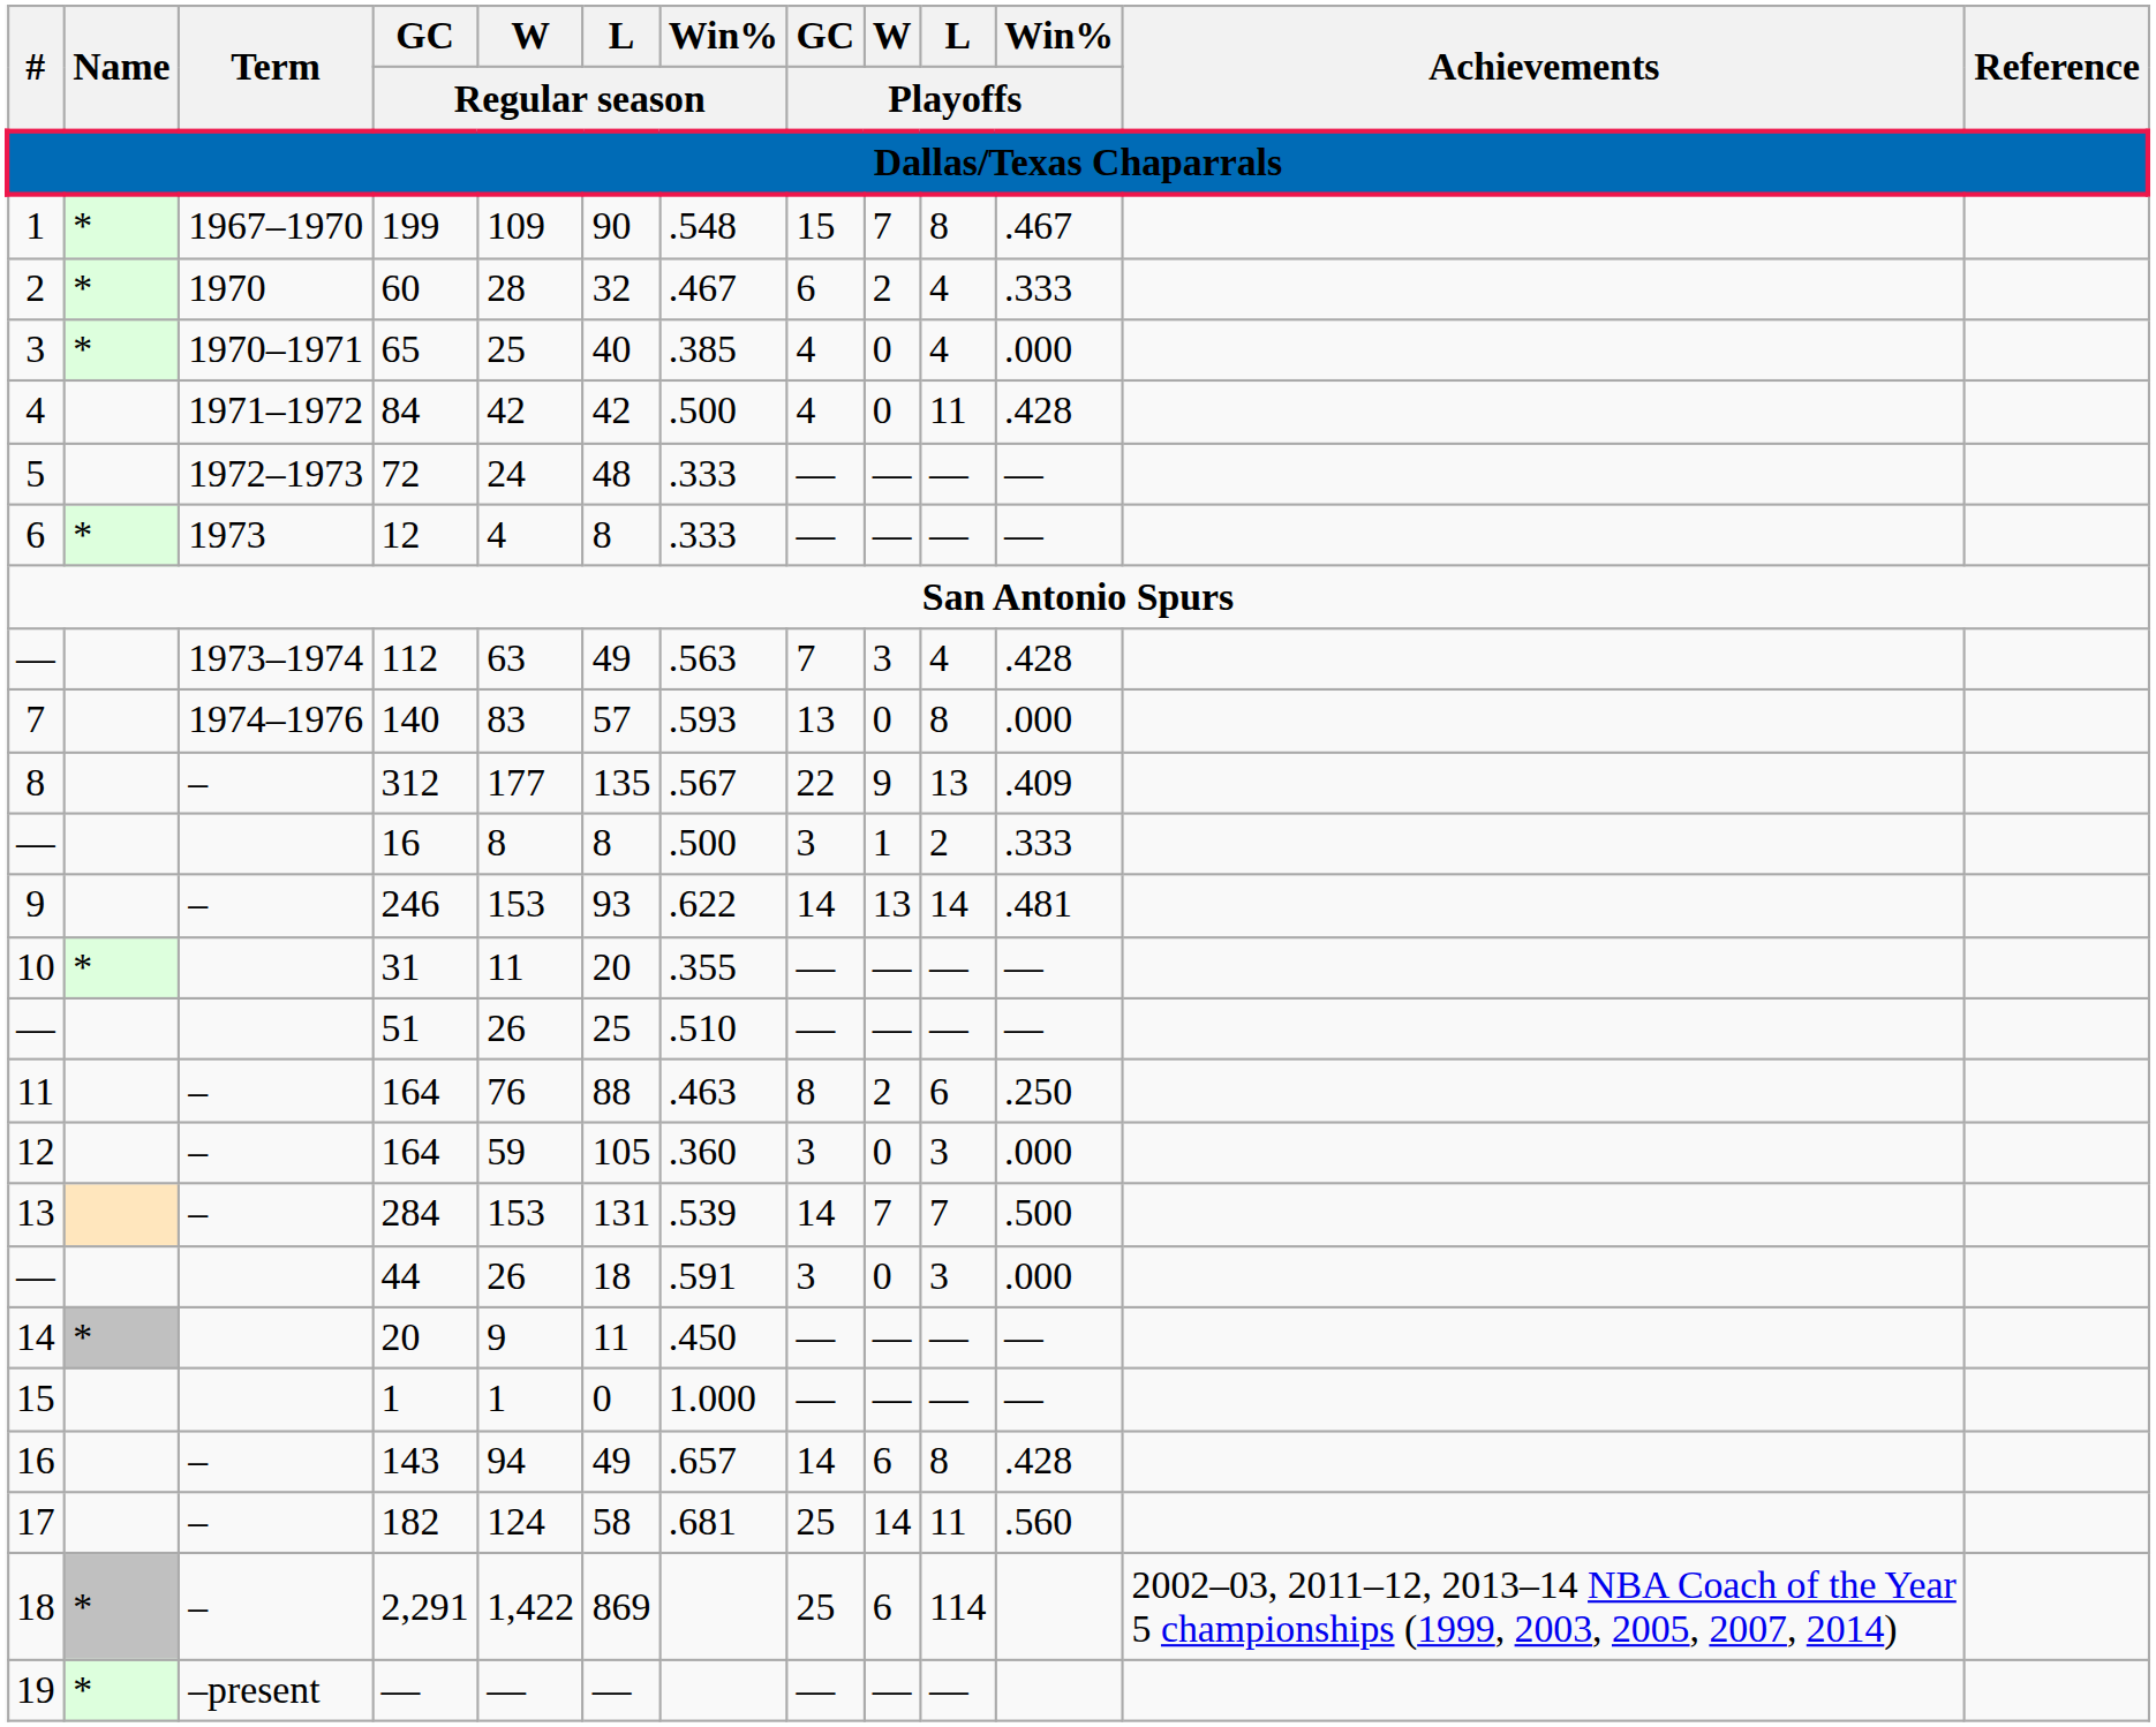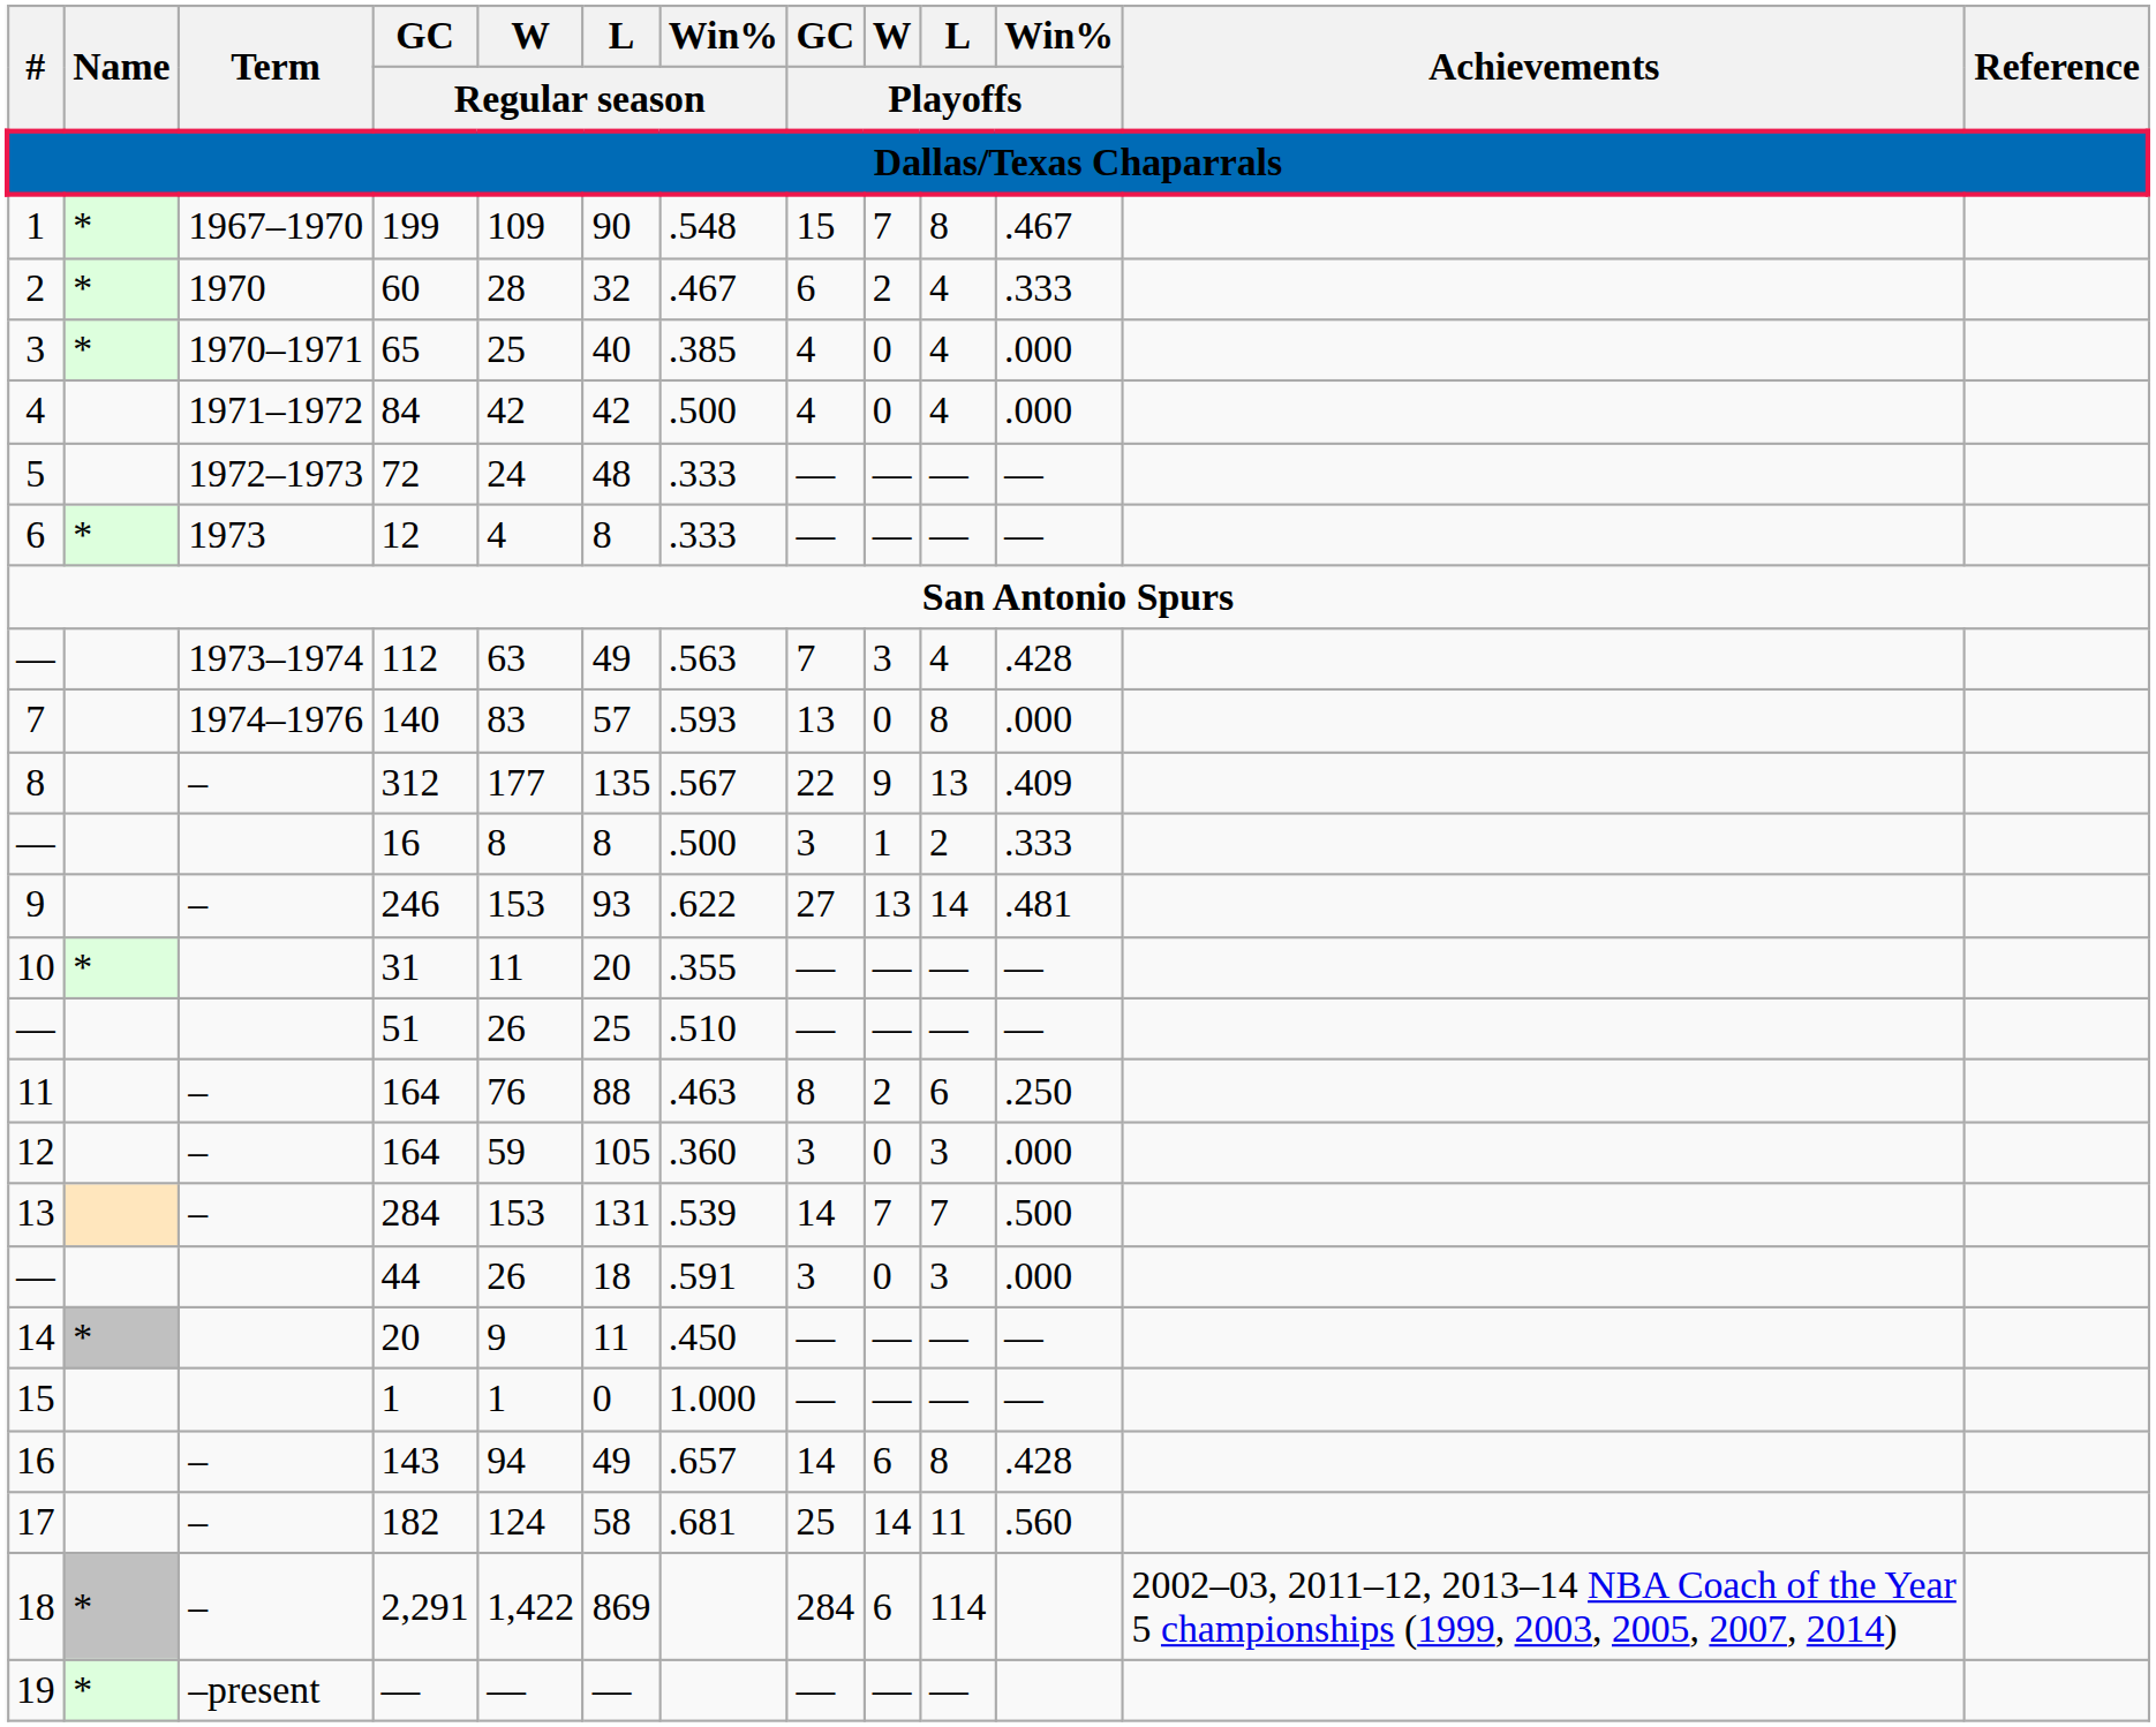84 | L / Playoffs: 11 -> 4
84 | Win% / Playoffs: .428 -> .000
246 | GC / Playoffs: 14 -> 27
2,291 | GC / Playoffs: 25 -> 284
